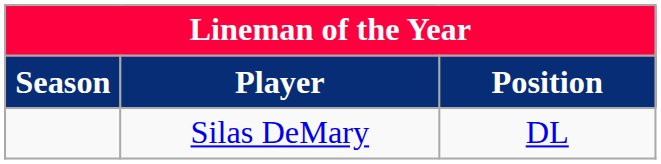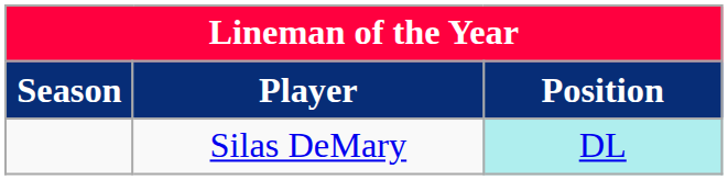Silas DeMary | Position: no background -> paleturquoise background
